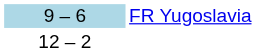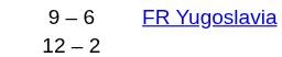FR Yugoslavia | column 1: lightblue background -> no background
